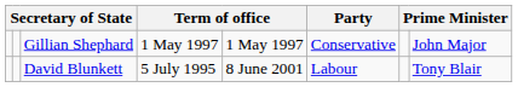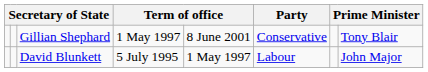Gillian Shephard | column 5: 1 May 1997 -> 8 June 2001
Gillian Shephard | column 8: John Major -> Tony Blair
David Blunkett | column 5: 8 June 2001 -> 1 May 1997
David Blunkett | column 8: Tony Blair -> John Major
